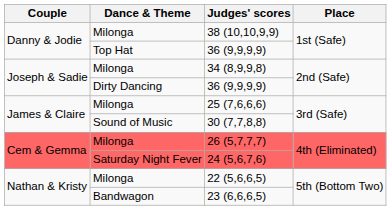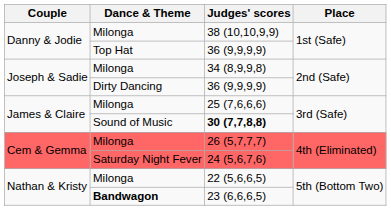30 (7,7,8,8) | Judges' scores: normal -> bold
23 (6,6,6,5) | Dance & Theme: normal -> bold
